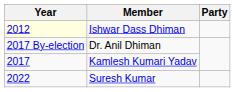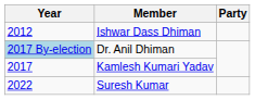Ishwar Dass Dhiman | Year: lightyellow background -> no background
Dr. Anil Dhiman | Year: no background -> lightblue background
